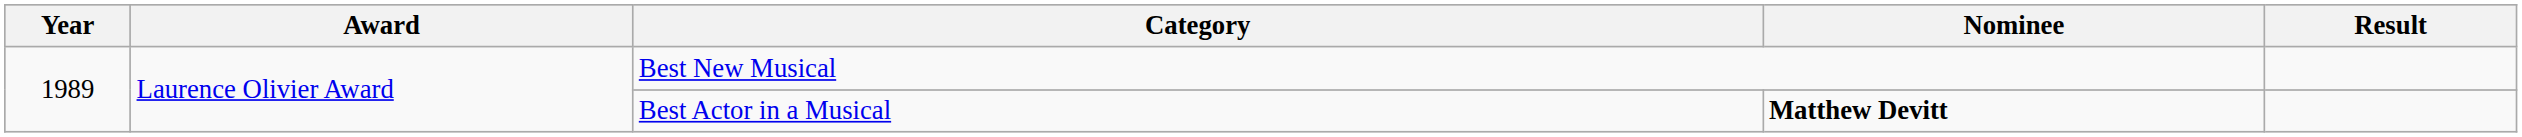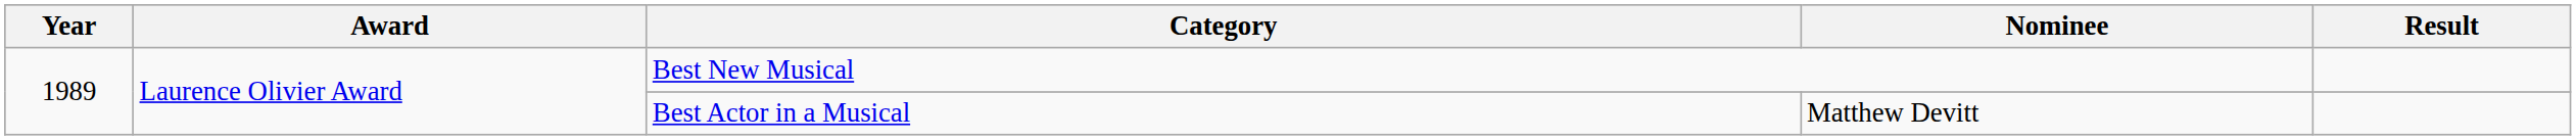Best Actor in a Musical | Nominee: bold -> normal
